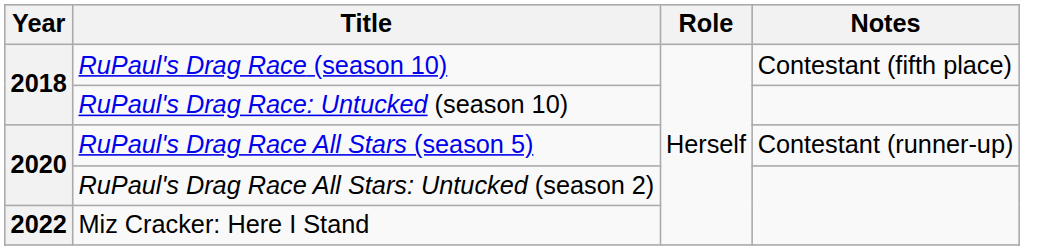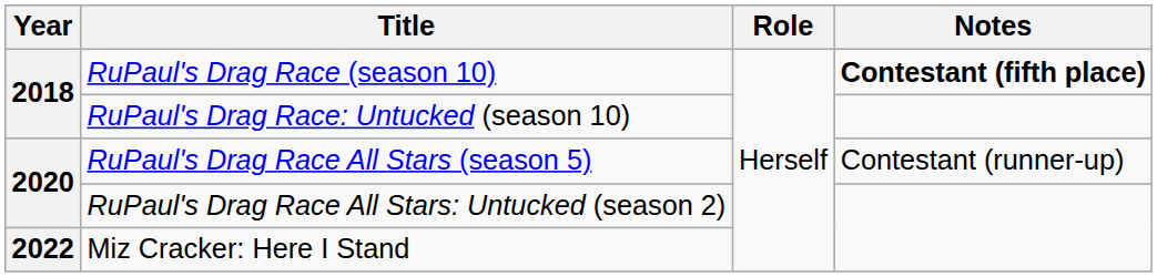RuPaul's Drag Race (season 10) | Notes: normal -> bold
